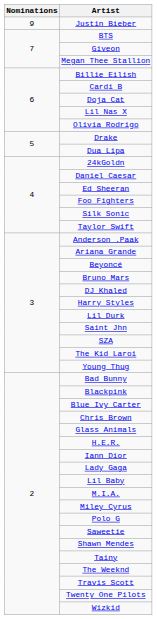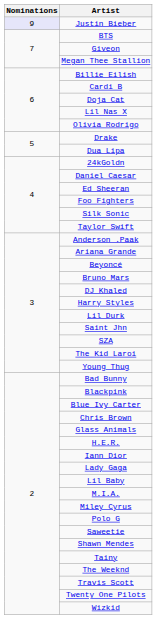Justin Bieber | Nominations: no background -> lavender background
